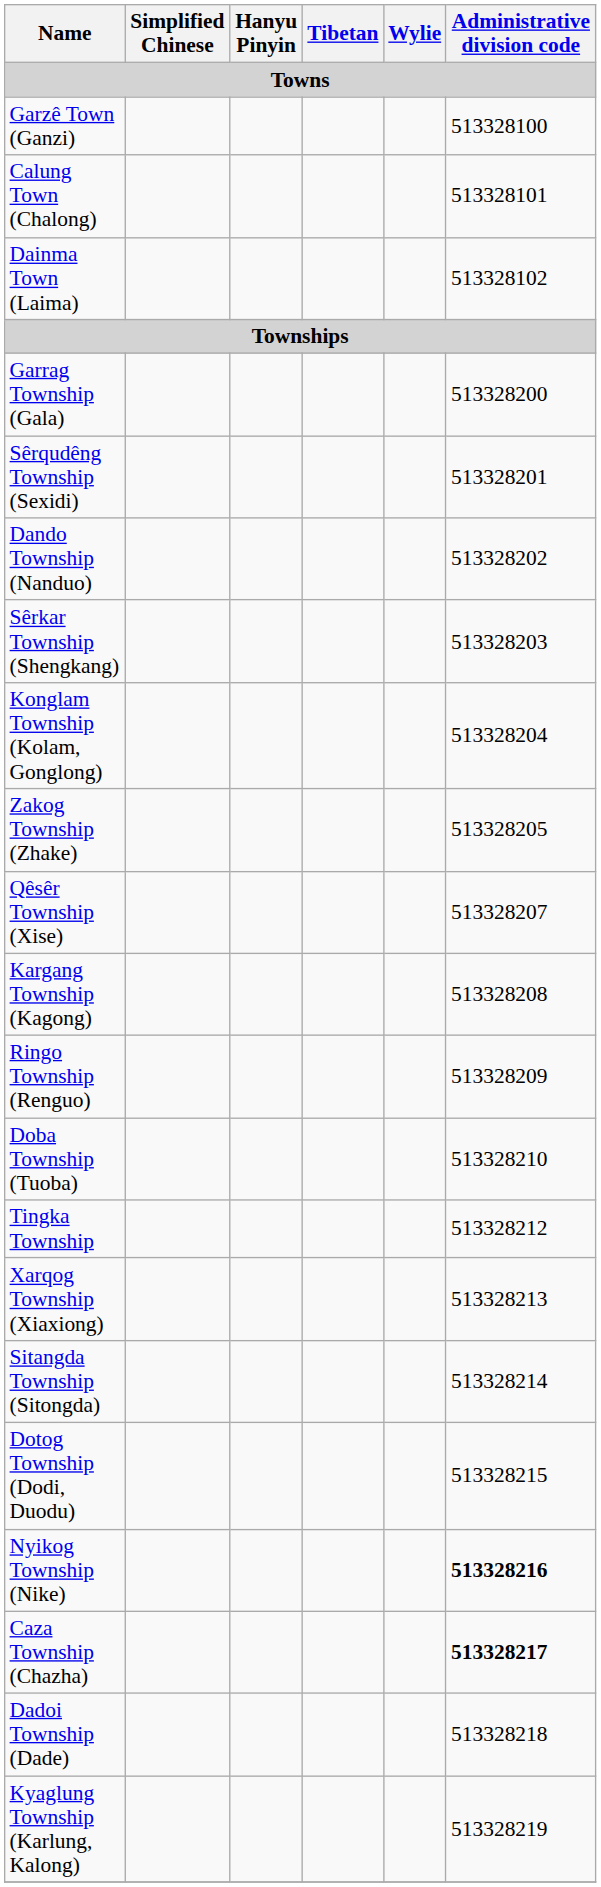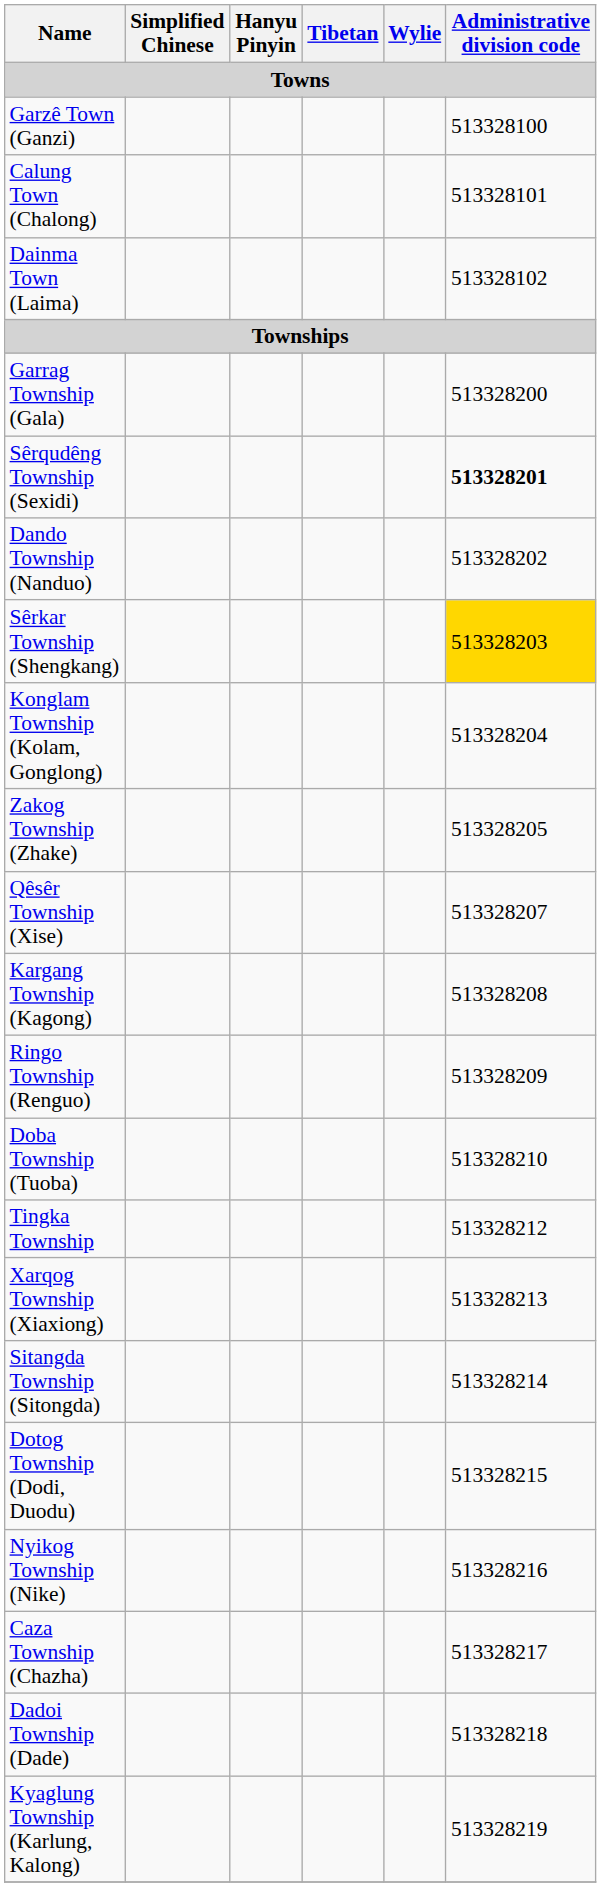Sêrqudêng Township (Sexidi) | Administrative division code: normal -> bold
Sêrkar Township (Shengkang) | Administrative division code: no background -> gold background
Nyikog Township (Nike) | Administrative division code: bold -> normal
Caza Township (Chazha) | Administrative division code: bold -> normal
